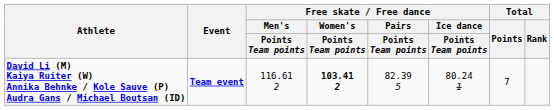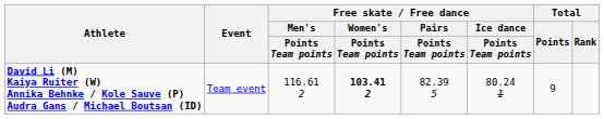row 4 | Event: bold -> normal
row 4 | Total / Points: 7 -> 9
